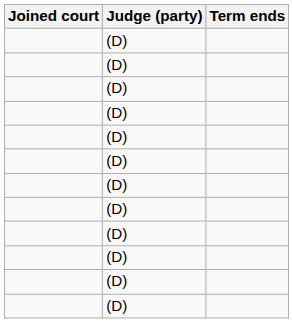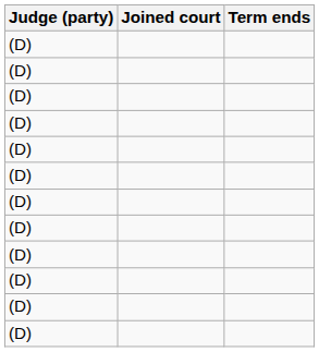columns swapped: Judge (party) <-> Joined court
